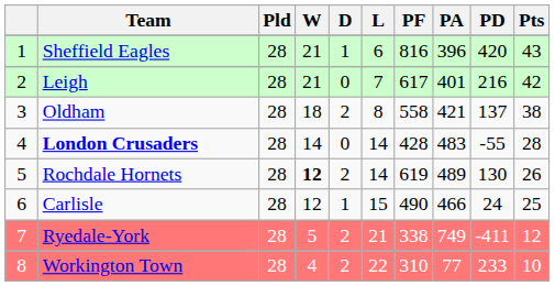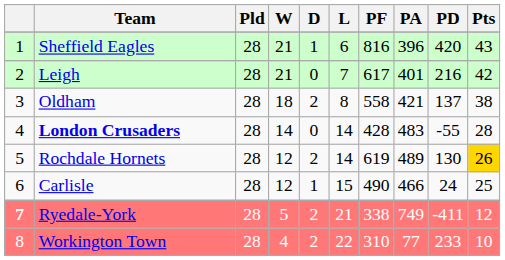Rochdale Hornets | W: bold -> normal
Rochdale Hornets | Pts: no background -> gold background
Ryedale-York | column 1: normal -> bold
